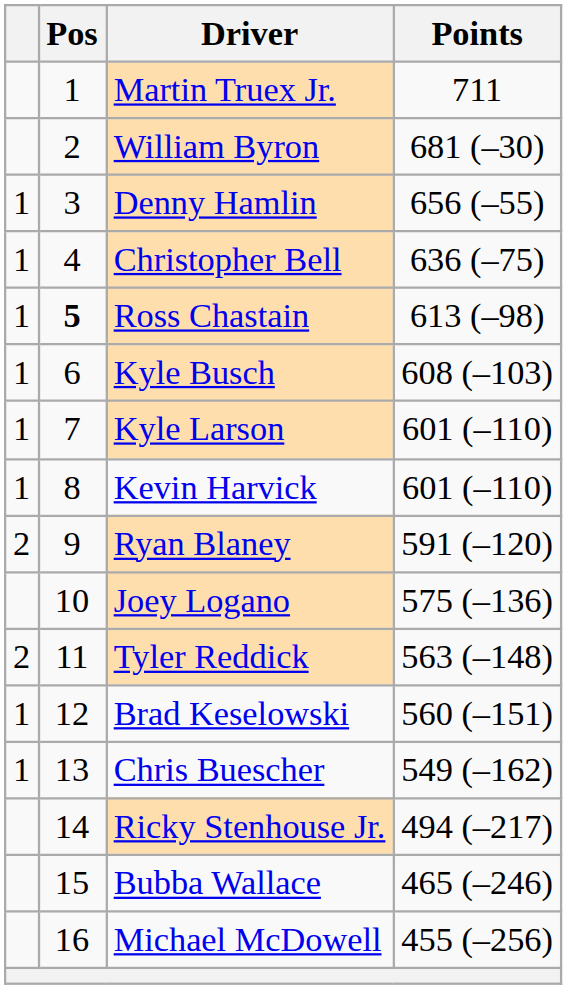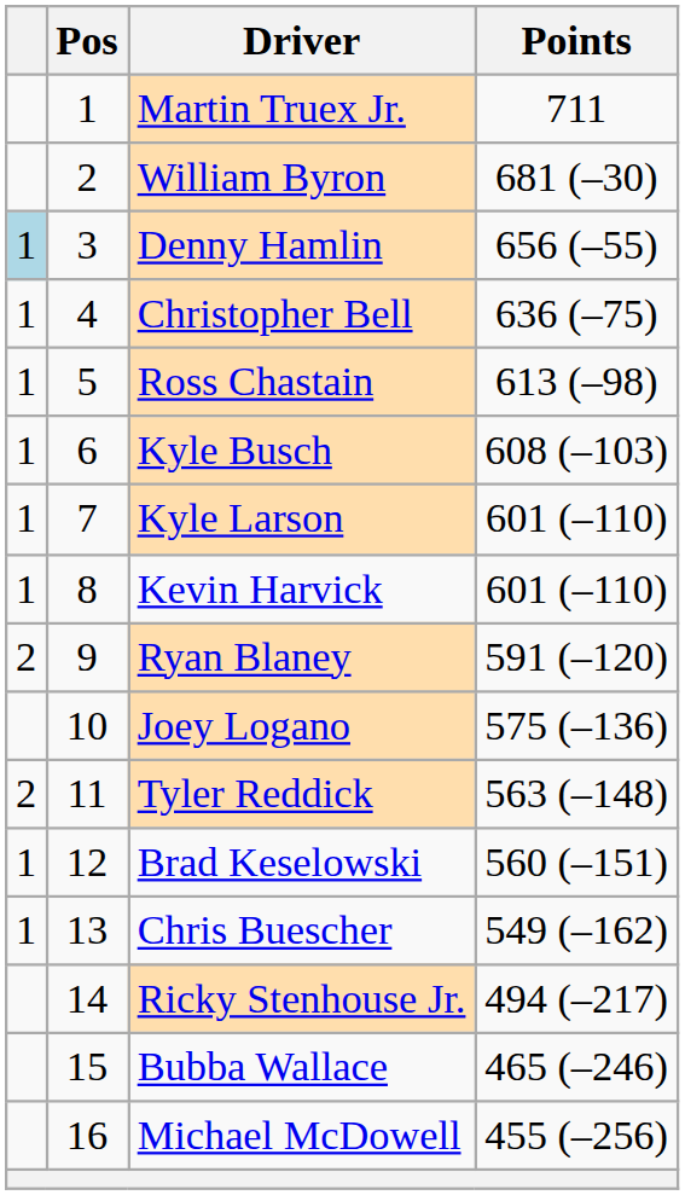Denny Hamlin | column 1: no background -> lightblue background
Ross Chastain | Pos: bold -> normal
